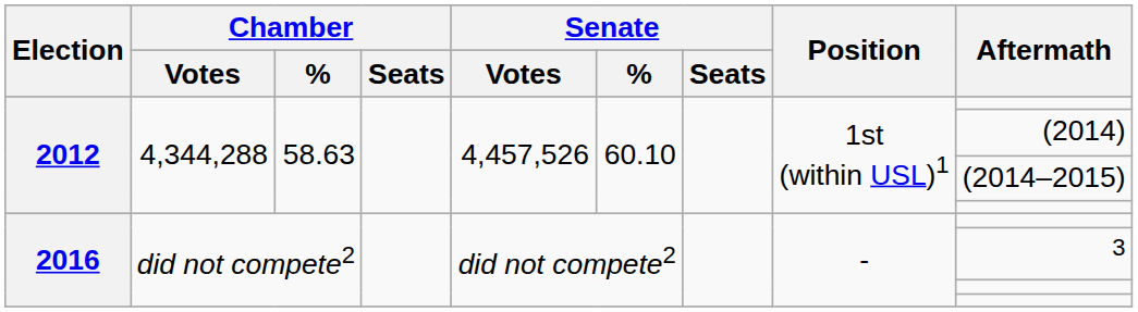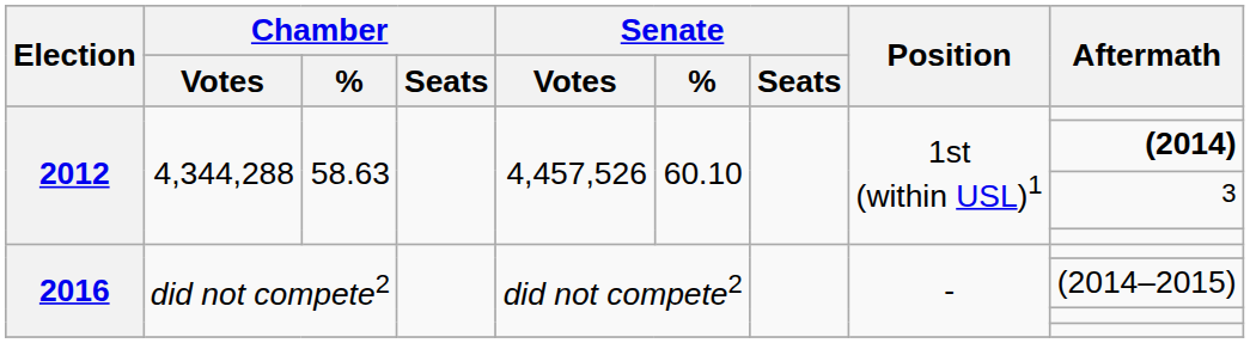row 4 | Aftermath: normal -> bold
row 5 | Aftermath: (2014–2015) -> 3
row 8 | Aftermath: 3 -> (2014–2015)
